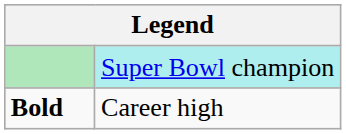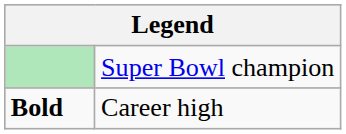row 2 | column 2: paleturquoise background -> no background
